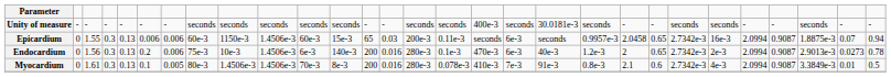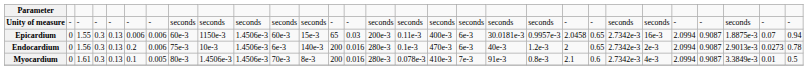Unity of measure | column 17: 400e-3 -> seconds
Unity of measure | column 19: 30.0181e-3 -> seconds
Epicardium | column 17: seconds -> 400e-3
Epicardium | column 19: seconds -> 30.0181e-3
